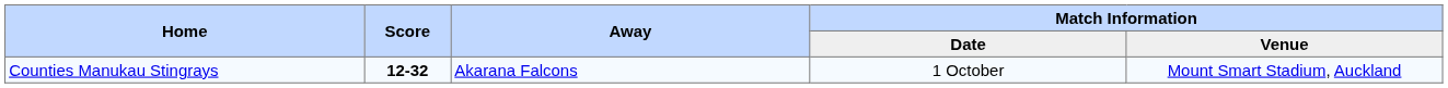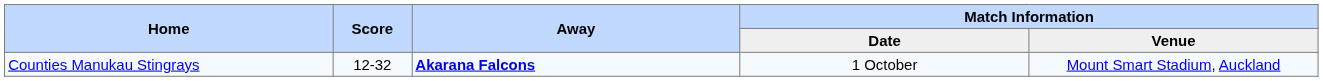Counties Manukau Stingrays | Score: bold -> normal
Counties Manukau Stingrays | Away: normal -> bold
